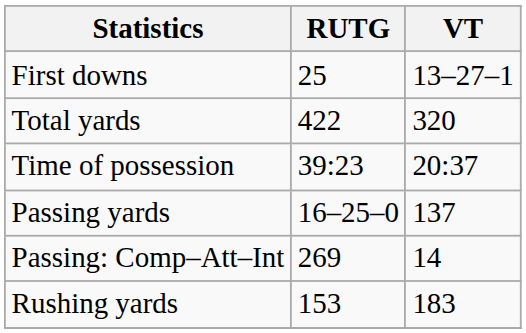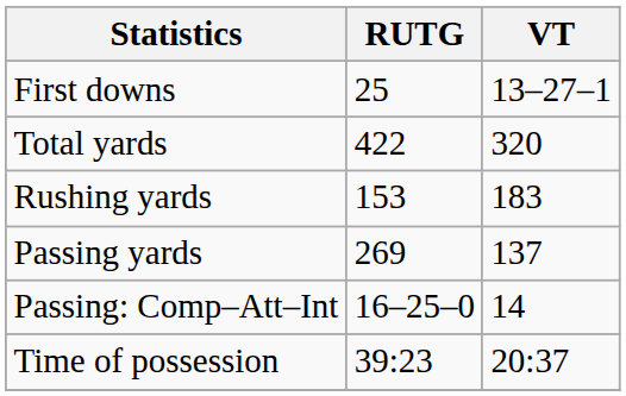rows swapped: Rushing yards <-> Time of possession
Passing yards | RUTG: 16–25–0 -> 269
Passing: Comp–Att–Int | RUTG: 269 -> 16–25–0
